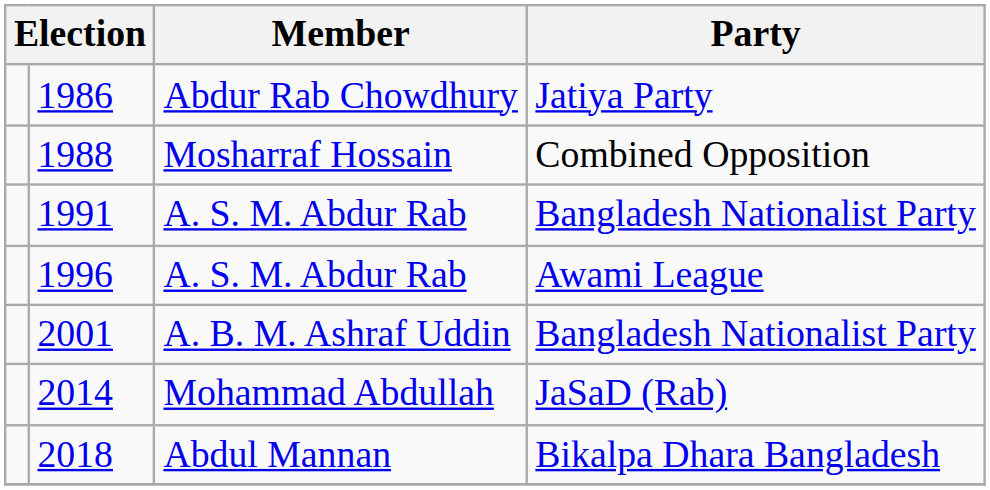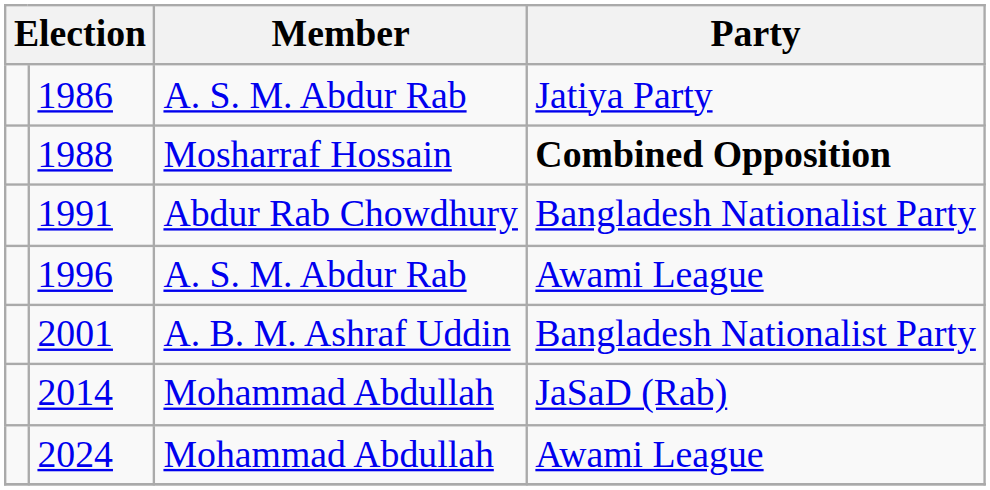1986 | Member: Abdur Rab Chowdhury -> A. S. M. Abdur Rab
1988 | Party: normal -> bold
1991 | Member: A. S. M. Abdur Rab -> Abdur Rab Chowdhury
- row: 2018 | Abdul Mannan | Bikalpa Dhara Bangladesh
+ row: 2024 | Mohammad Abdullah | Awami League
